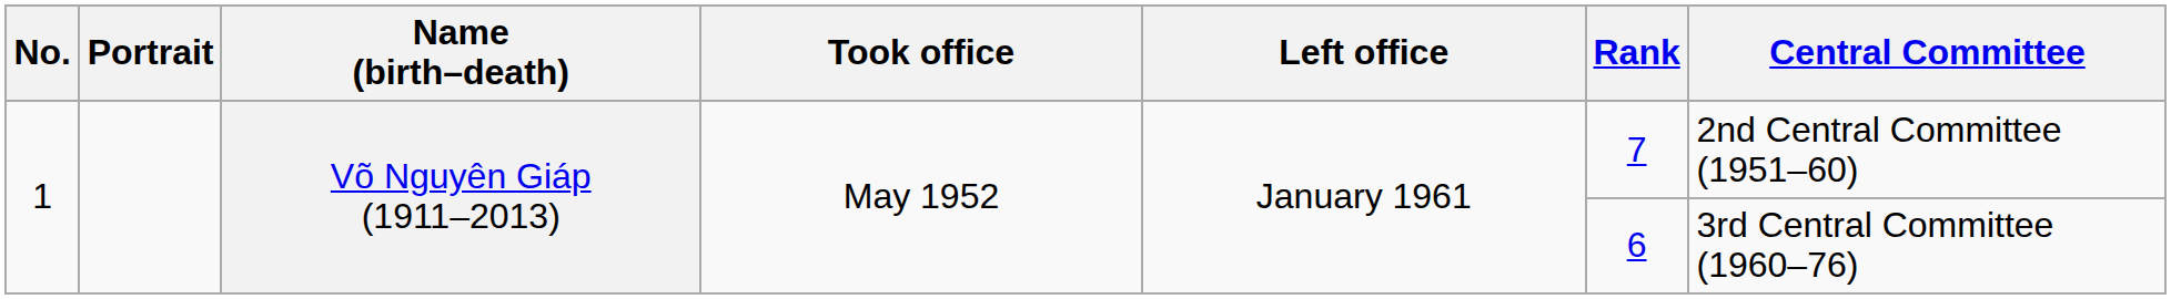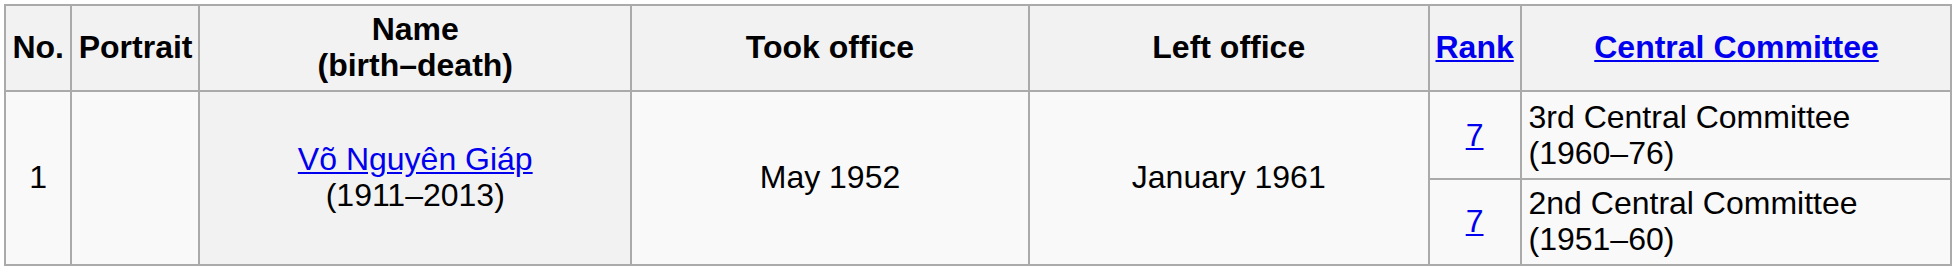row 2 | Central Committee: 2nd Central Committee (1951–60) -> 3rd Central Committee (1960–76)
row 3 | Rank: 6 -> 7
row 3 | Central Committee: 3rd Central Committee (1960–76) -> 2nd Central Committee (1951–60)
